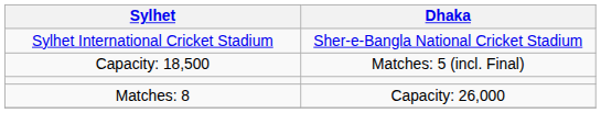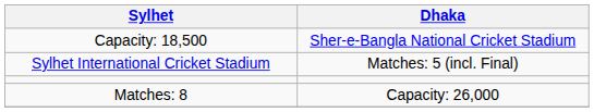row 2 | Sylhet: Sylhet International Cricket Stadium -> Capacity: 18,500
row 3 | Sylhet: Capacity: 18,500 -> Sylhet International Cricket Stadium
